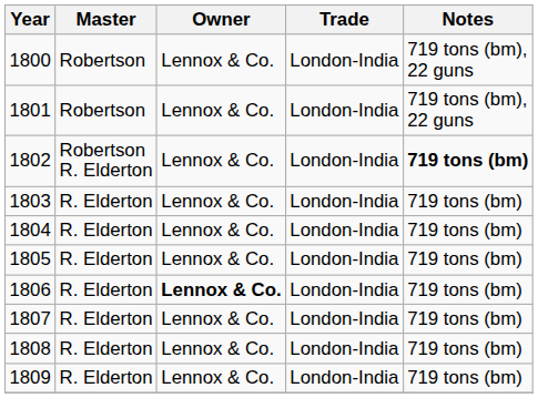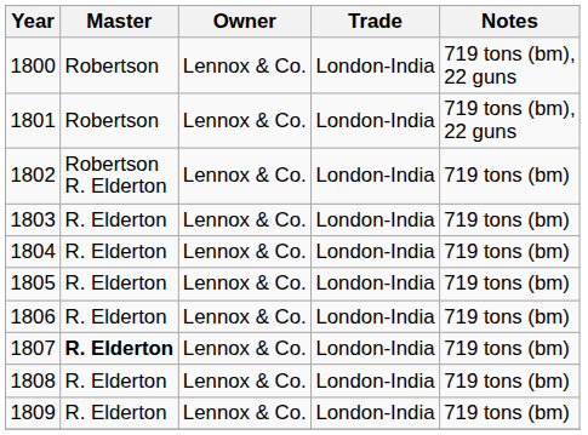1802 | Notes: bold -> normal
1806 | Owner: bold -> normal
1807 | Master: normal -> bold
